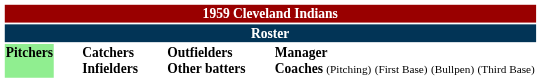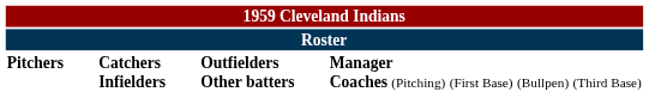Pitchers | column 1: lightgreen background -> no background
